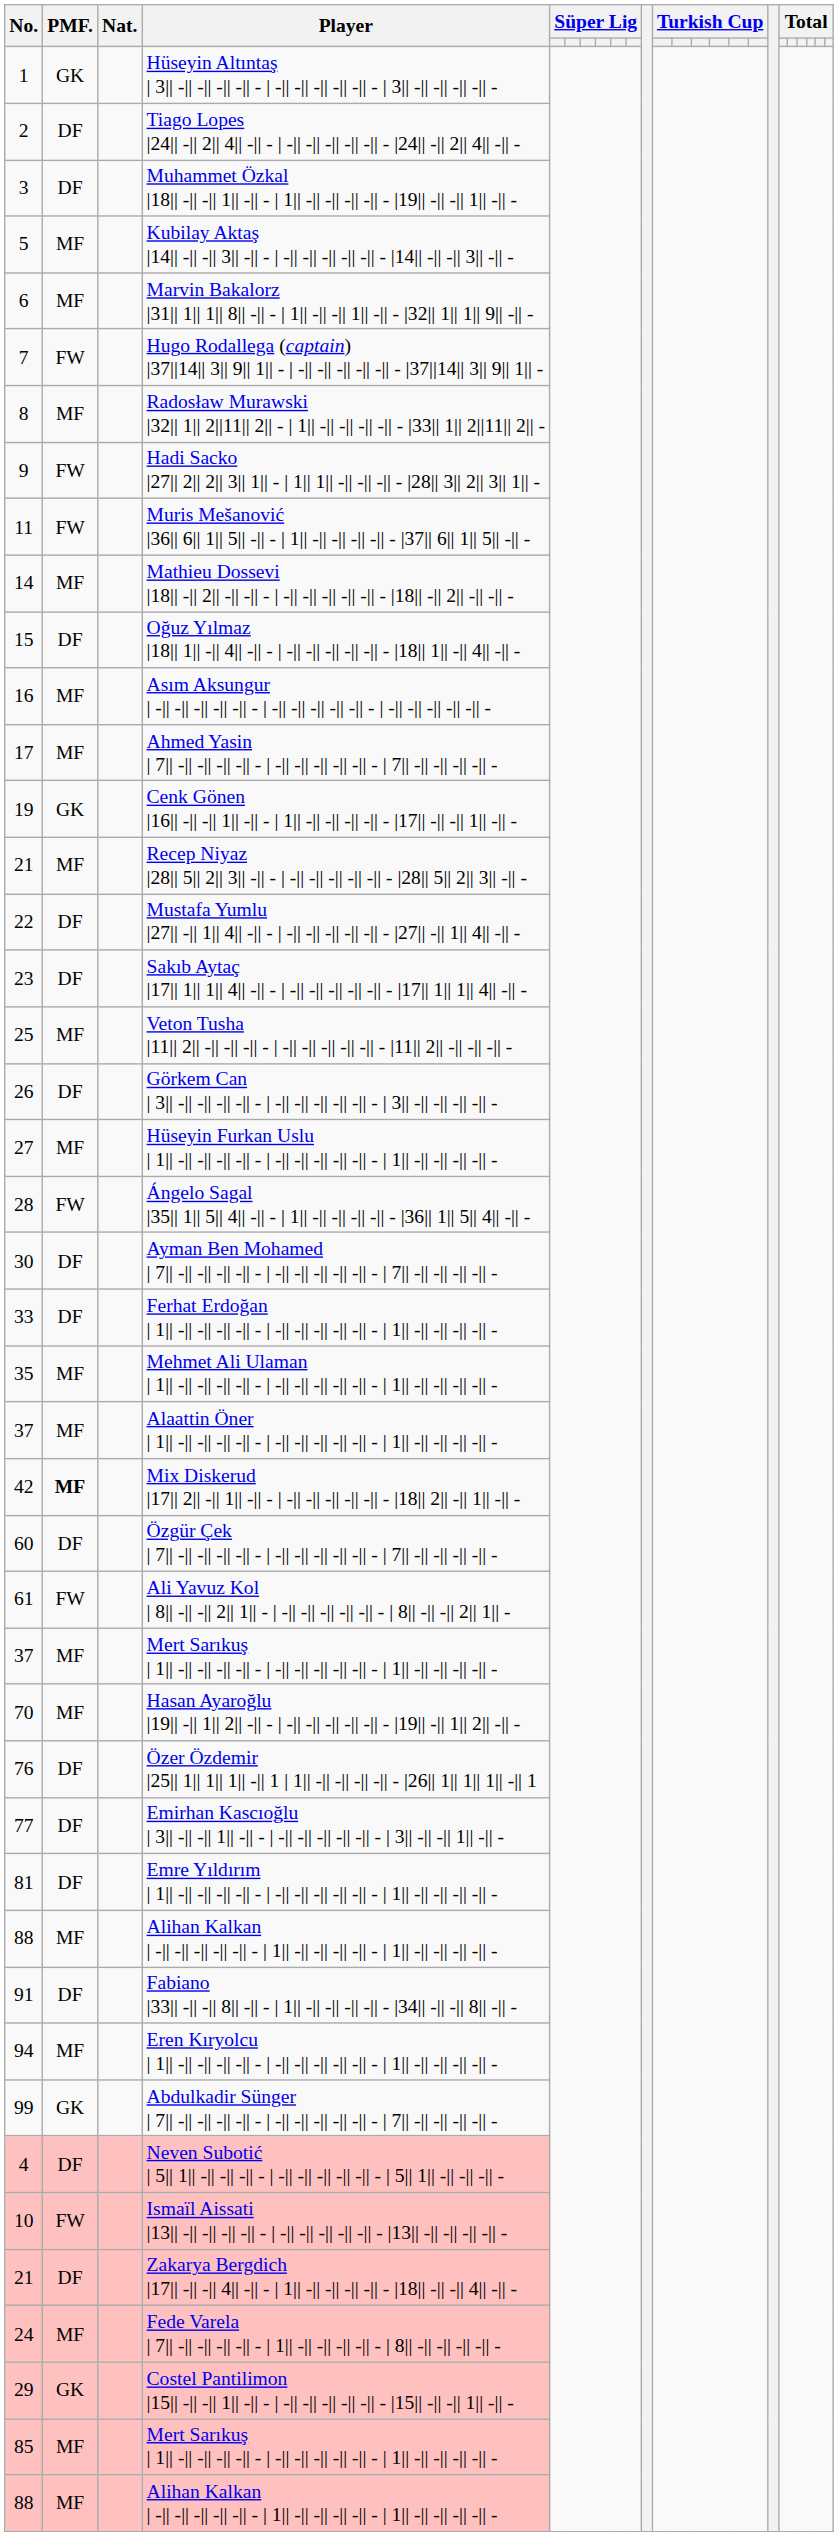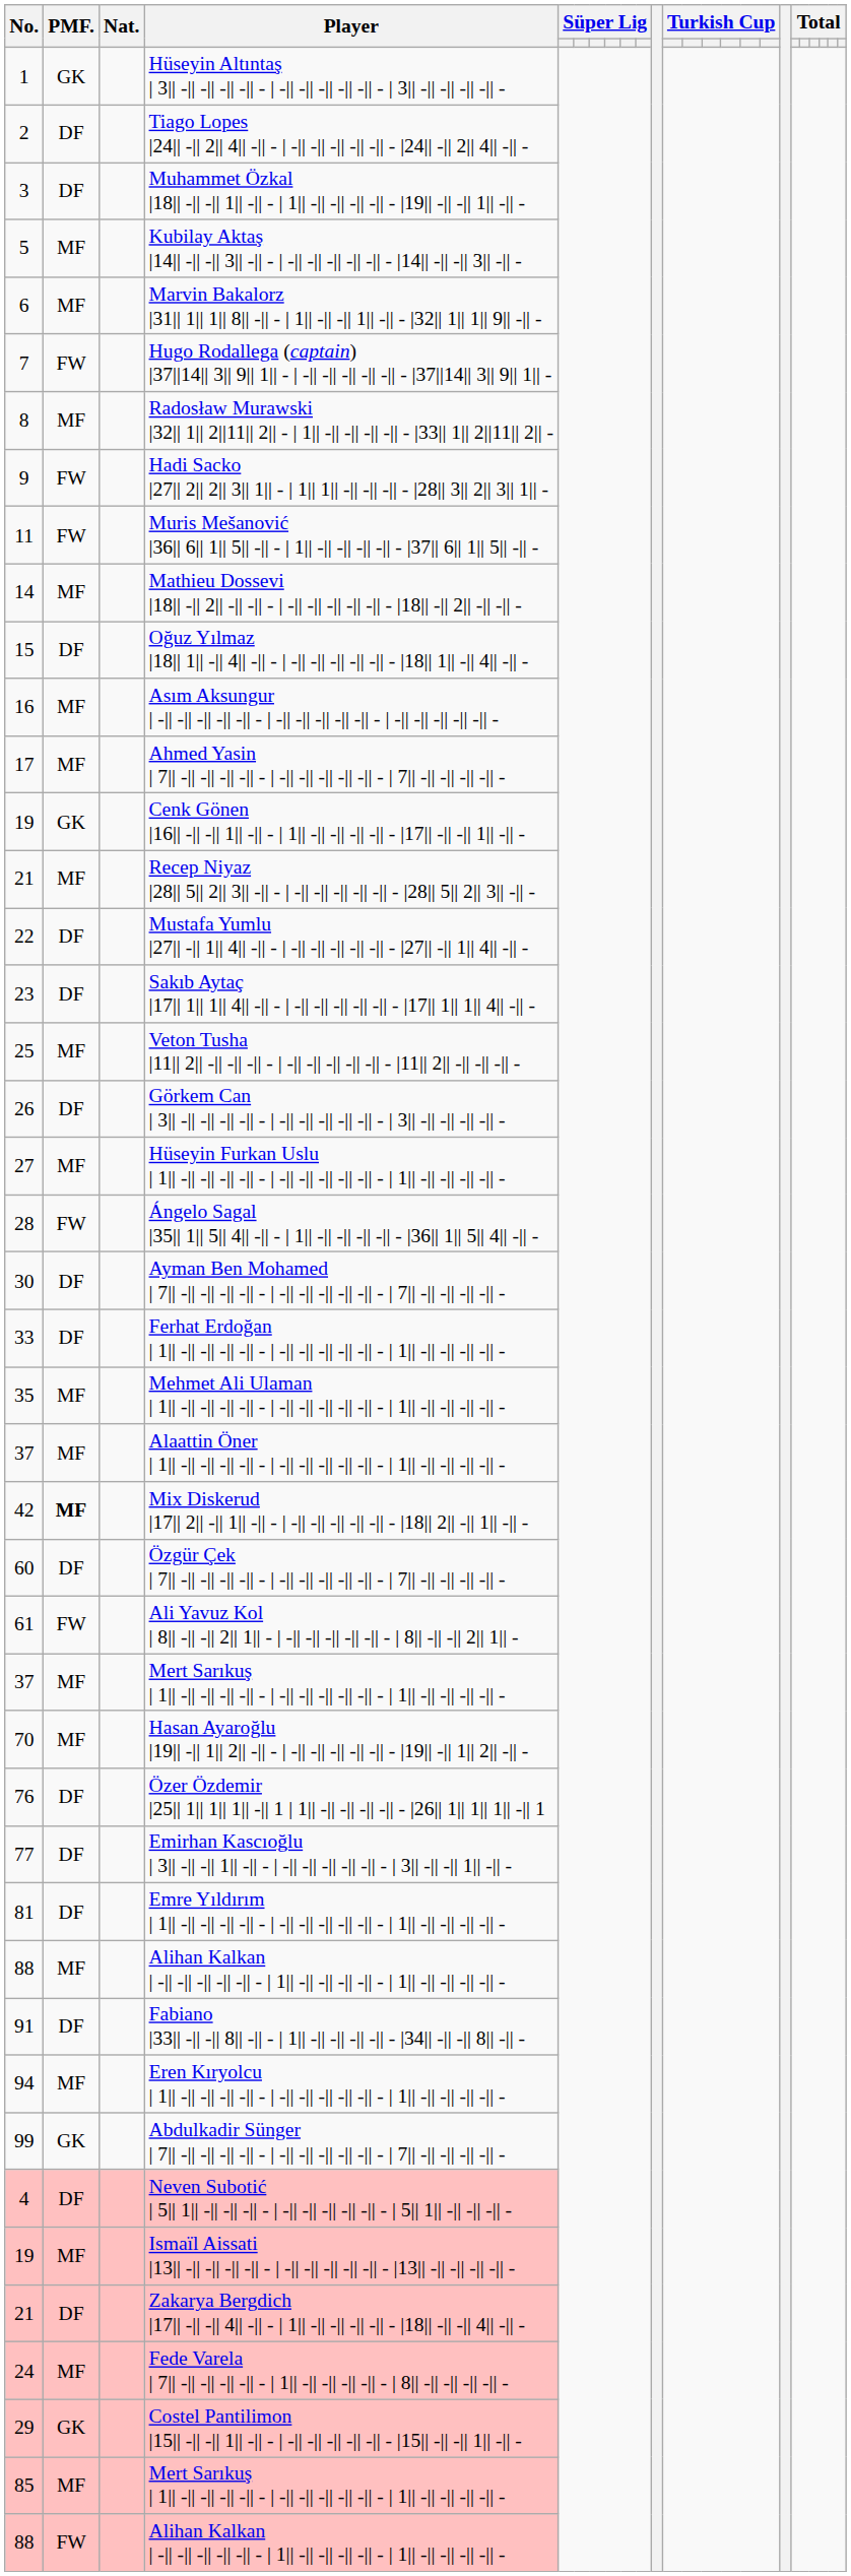row 41 | No.: 10 -> 19
row 41 | PMF.: FW -> MF
row 46 | PMF.: MF -> FW
